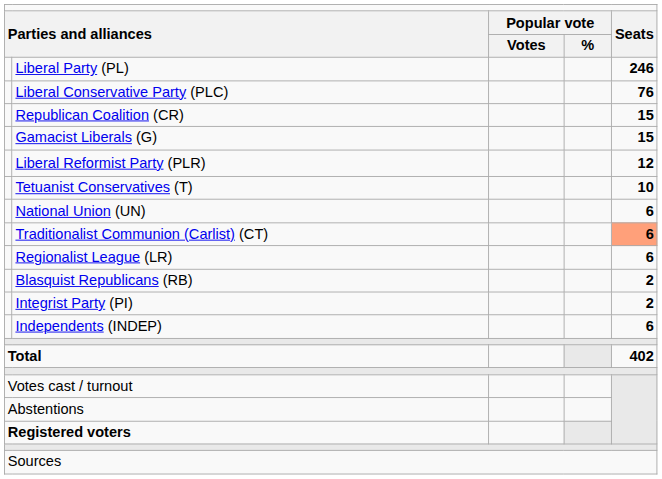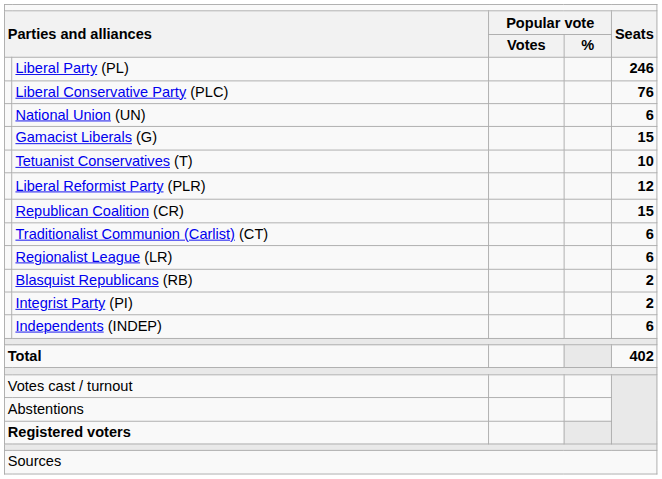rows swapped: Republican Coalition (CR) <-> National Union (UN)
rows swapped: Liberal Reformist Party (PLR) <-> Tetuanist Conservatives (T)
Traditionalist Communion (Carlist) (CT) | column 5: lightsalmon background -> no background
